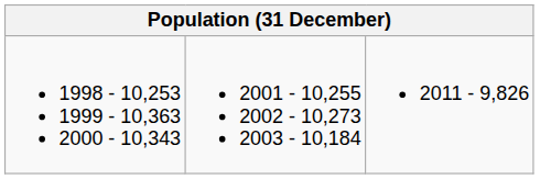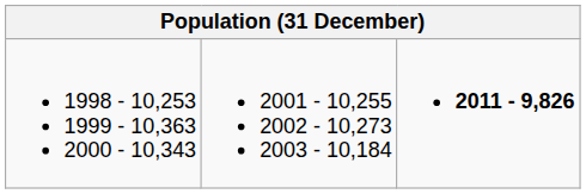1998 - 10,253 1999 - 10,363 2000 - 10,343 | column 3: normal -> bold
